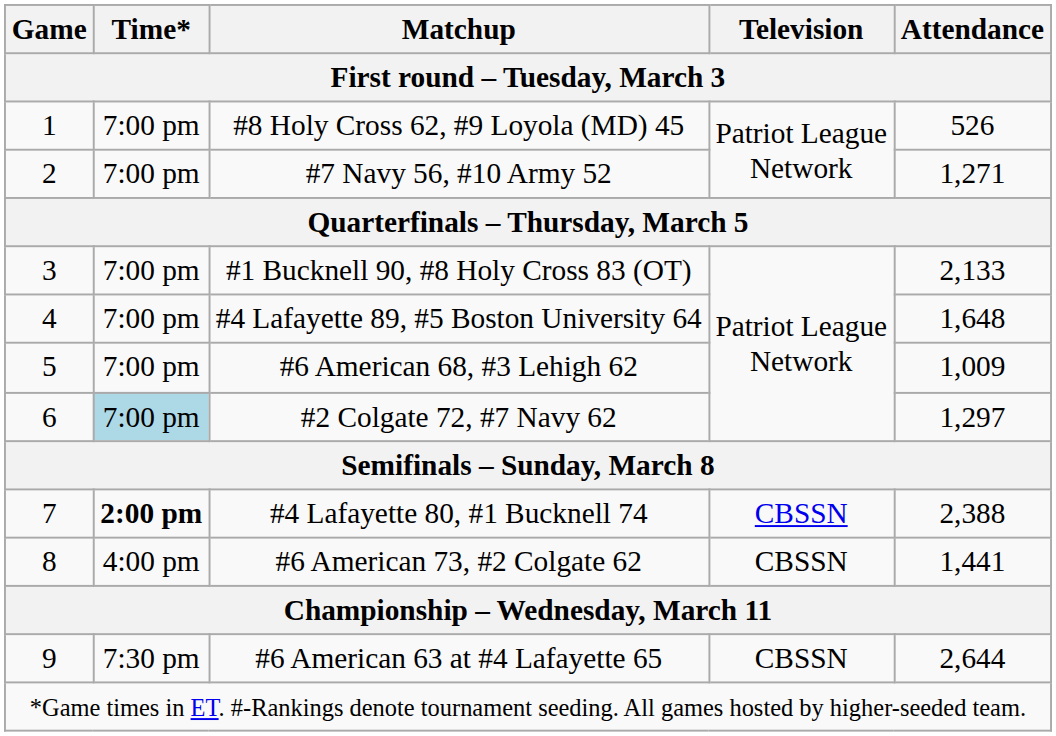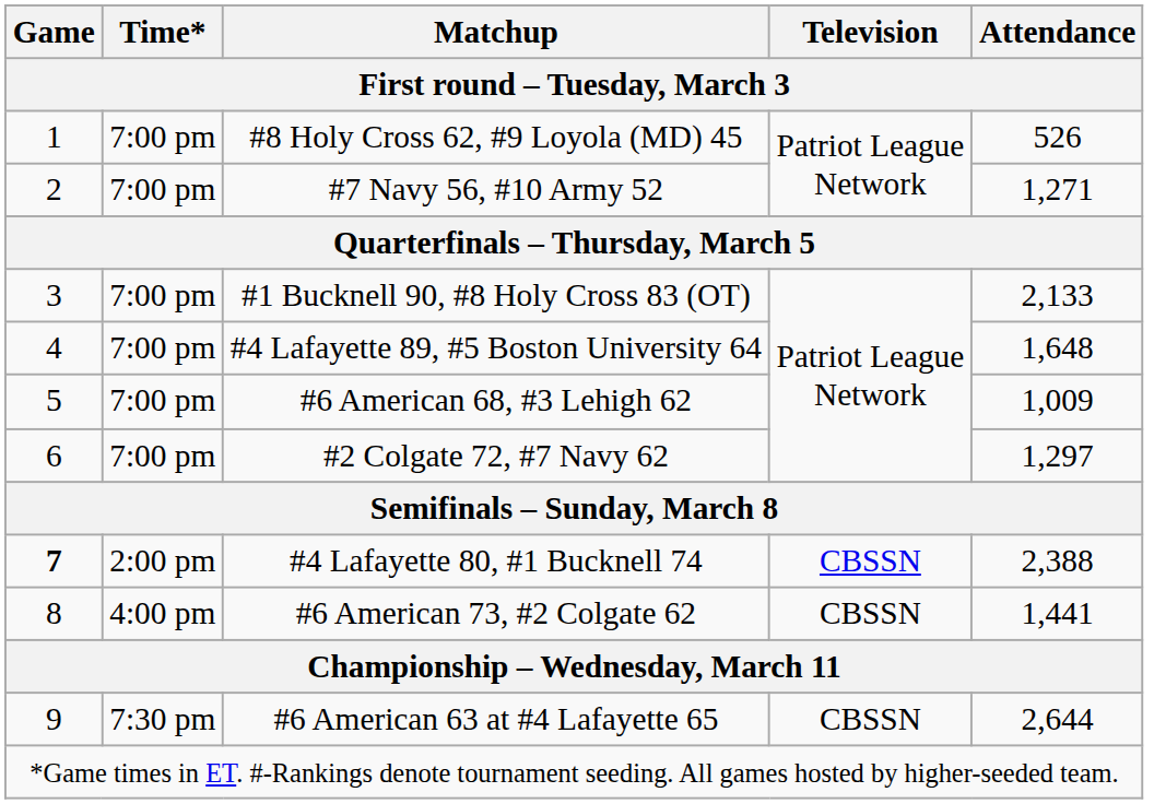#2 Colgate 72, #7 Navy 62 | Time*: lightblue background -> no background
#4 Lafayette 80, #1 Bucknell 74 | Game: normal -> bold
#4 Lafayette 80, #1 Bucknell 74 | Time*: bold -> normal
